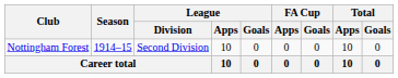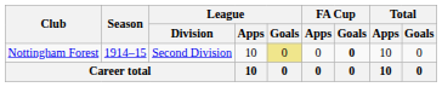Nottingham Forest | League / Goals: no background -> khaki background
Nottingham Forest | FA Cup / Goals: normal -> bold
